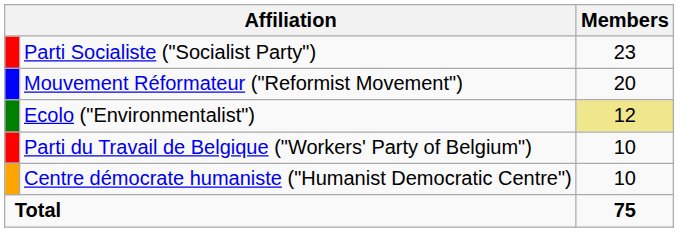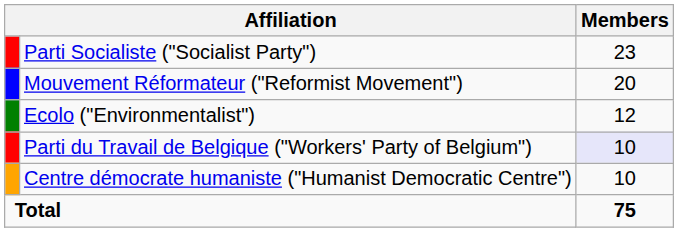Ecolo ("Environmentalist") | Members: khaki background -> no background
Parti du Travail de Belgique ("Workers' Party of Belgium") | Members: no background -> lavender background
